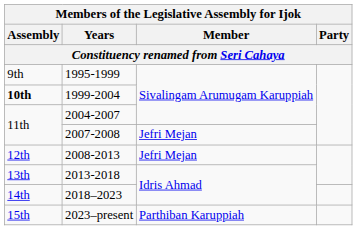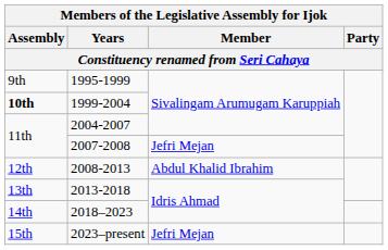2008-2013 | Member: Jefri Mejan -> Abdul Khalid Ibrahim
2023–present | Member: Parthiban Karuppiah -> Jefri Mejan
